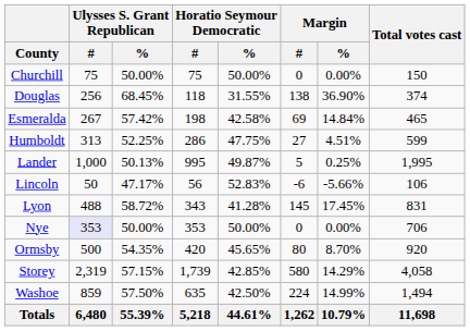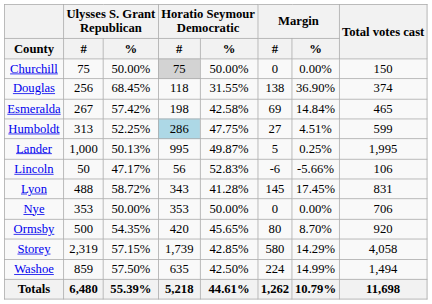Churchill | Horatio Seymour Democratic / #: no background -> lightgrey background
Humboldt | Horatio Seymour Democratic / #: no background -> lightblue background
Nye | Ulysses S. Grant Republican / #: lavender background -> no background
